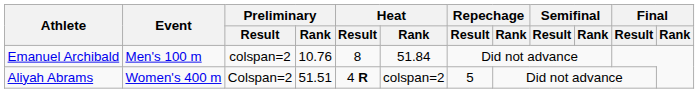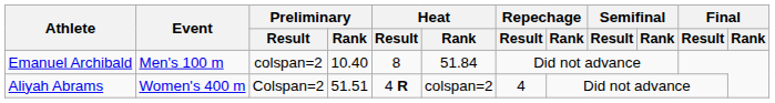Emanuel Archibald | Preliminary / Rank: 10.76 -> 10.40
Aliyah Abrams | Repechage / Result: 5 -> 4
